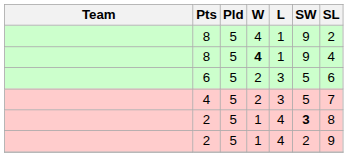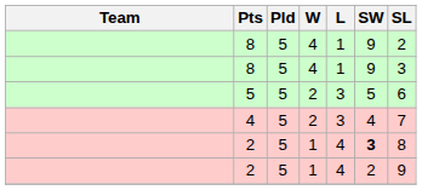row 3 | W: bold -> normal
row 3 | SL: 4 -> 3
row 4 | Pts: 6 -> 5
row 5 | SW: 5 -> 4
